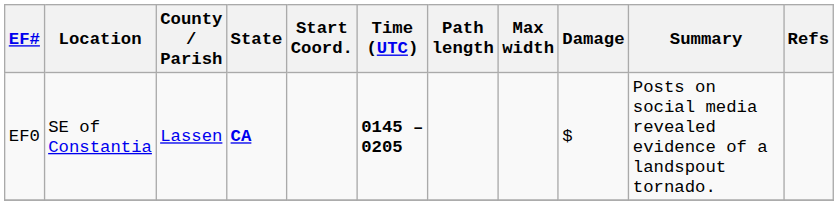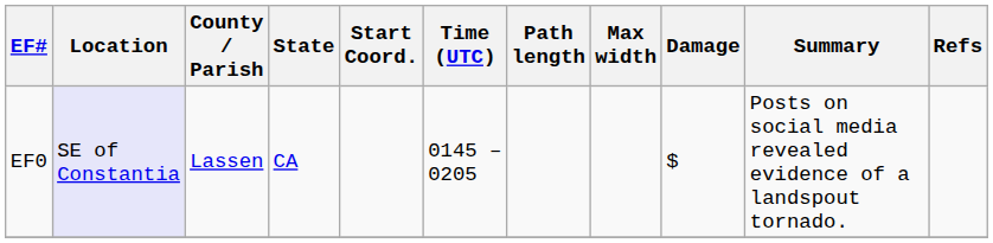EF0 | Location: no background -> lavender background
EF0 | State: bold -> normal
EF0 | Time (UTC): bold -> normal
